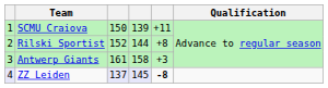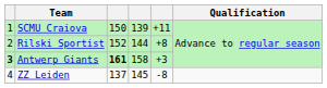Antwerp Giants | column 1: normal -> bold
Antwerp Giants | column 3: normal -> bold
ZZ Leiden | column 1: lavender background -> no background
ZZ Leiden | column 3: lavender background -> no background
ZZ Leiden | column 4: lavender background -> no background
ZZ Leiden | column 5: bold -> normal
